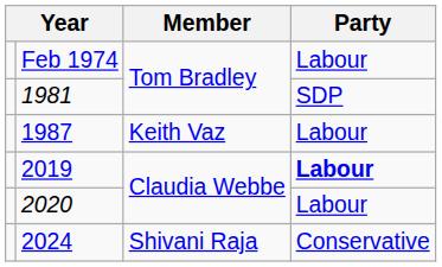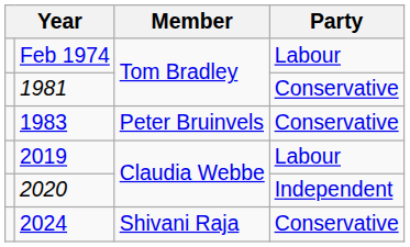1981 | Party: SDP -> Conservative
+ row: 1983 | Peter Bruinvels | Conservative
- row: 1987 | Keith Vaz | Labour
2019 | Party: bold -> normal
2020 | Party: Labour -> Independent
